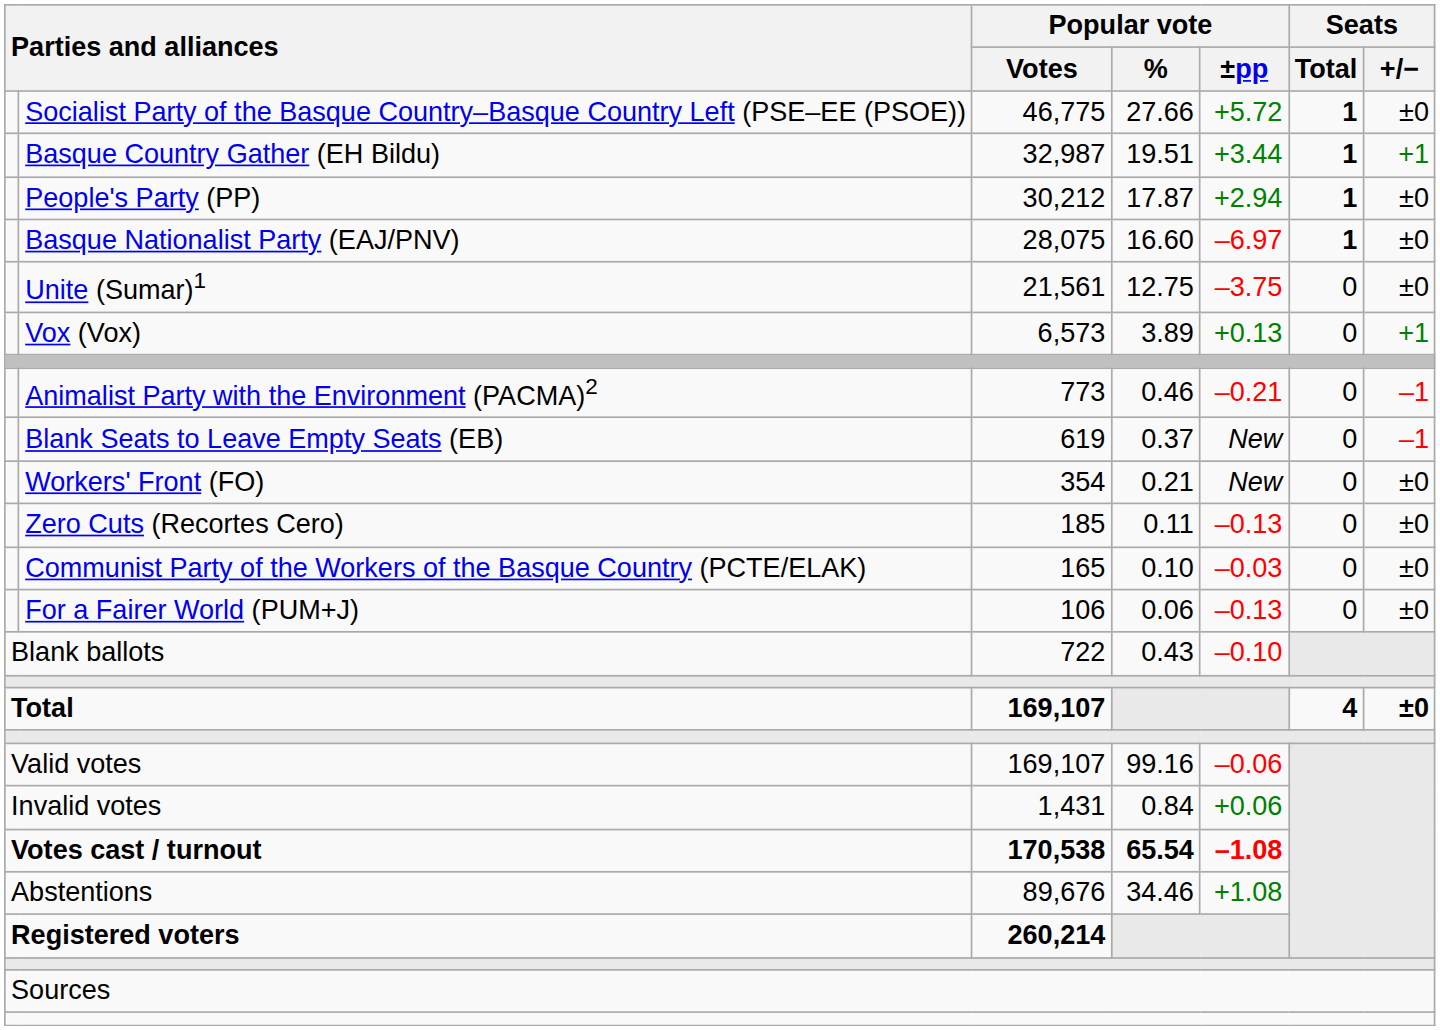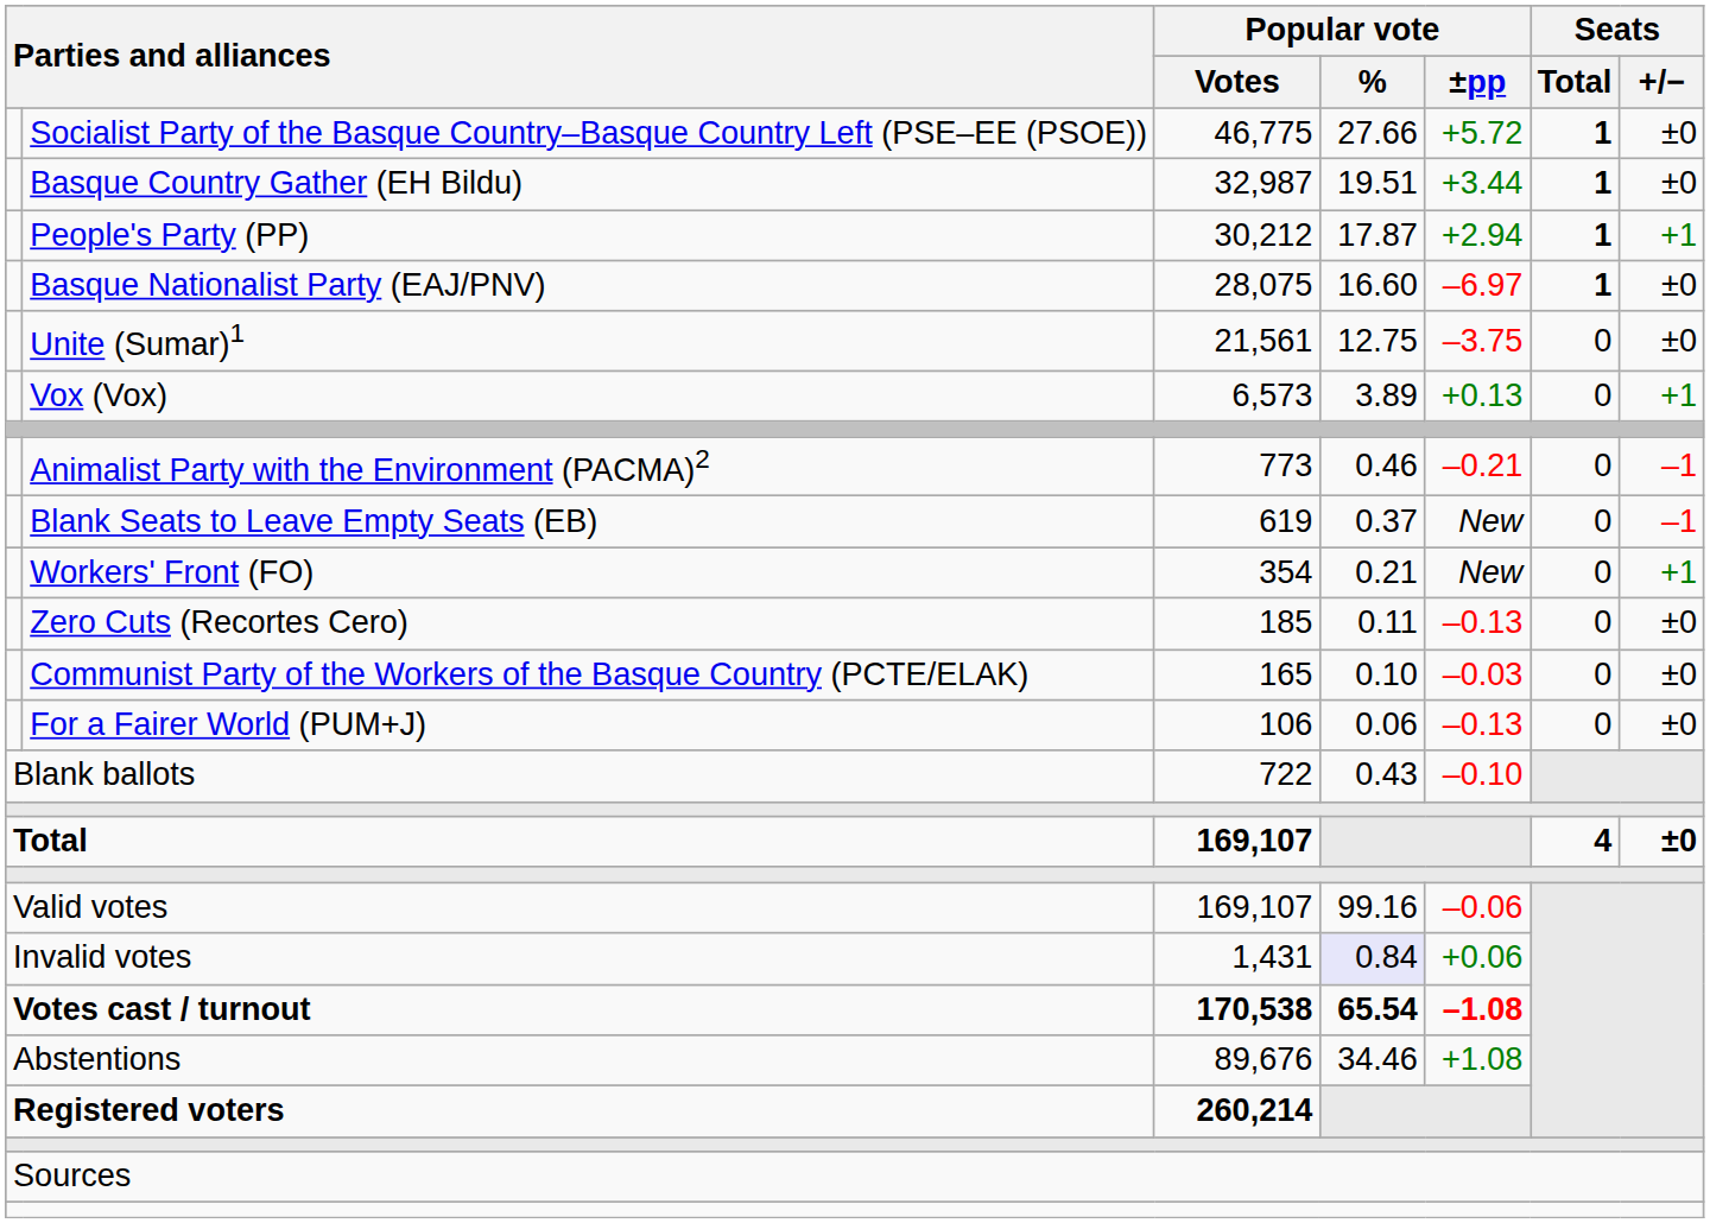Basque Country Gather (EH Bildu) | Seats / +/−: +1 -> ±0
People's Party (PP) | Seats / +/−: ±0 -> +1
Workers' Front (FO) | Seats / +/−: ±0 -> +1
Invalid votes | Popular vote / %: no background -> lavender background
